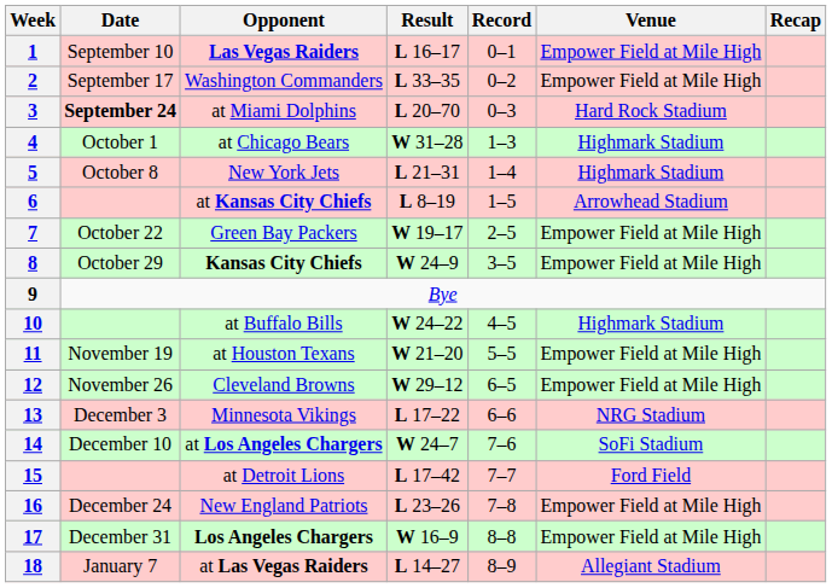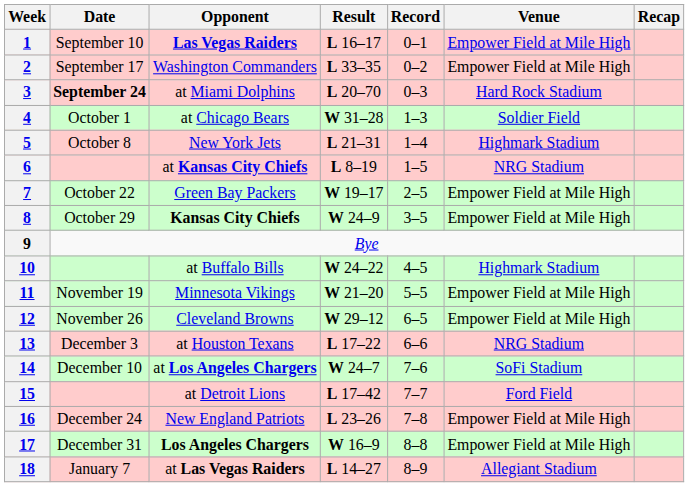4 | Venue: Highmark Stadium -> Soldier Field
6 | Venue: Arrowhead Stadium -> NRG Stadium
11 | Opponent: at Houston Texans -> Minnesota Vikings
13 | Opponent: Minnesota Vikings -> at Houston Texans
